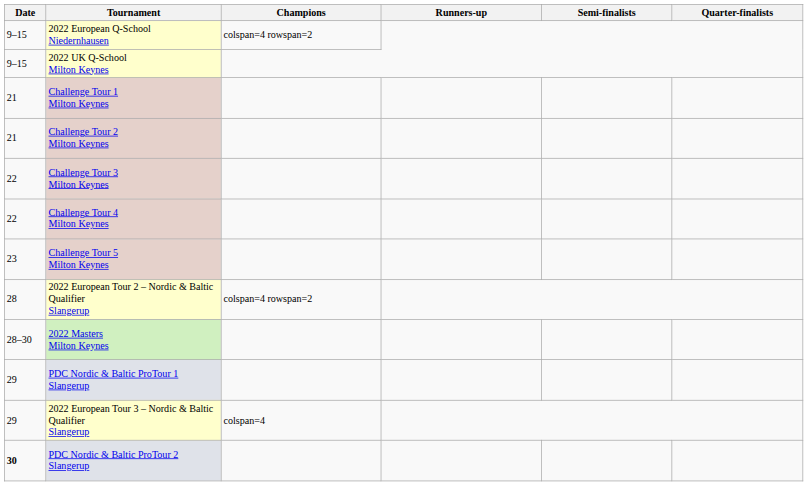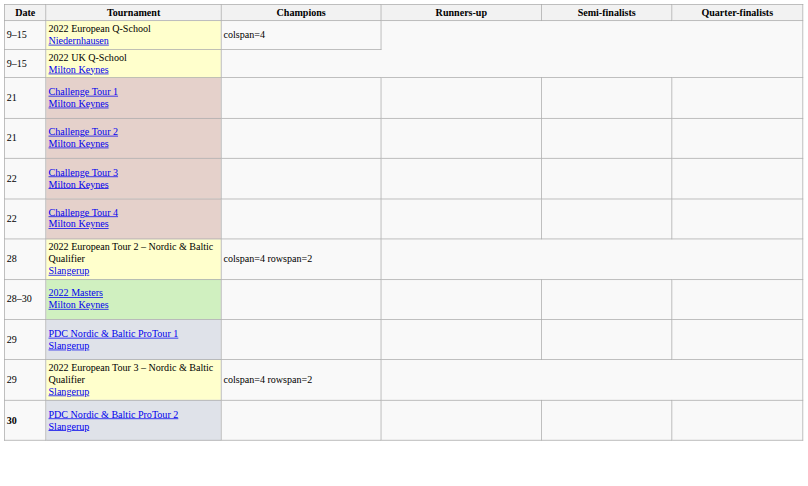2022 European Q-School Niedernhausen | Champions: colspan=4 rowspan=2 -> colspan=4
- row: 23 | Challenge Tour 5 Milton Keynes
2022 European Tour 3 – Nordic & Baltic Qualifier Slangerup | Champions: colspan=4 -> colspan=4 rowspan=2
